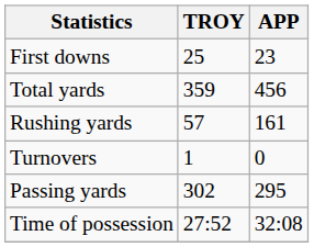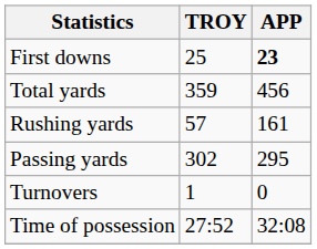First downs | APP: normal -> bold
rows swapped: Passing yards <-> Turnovers
